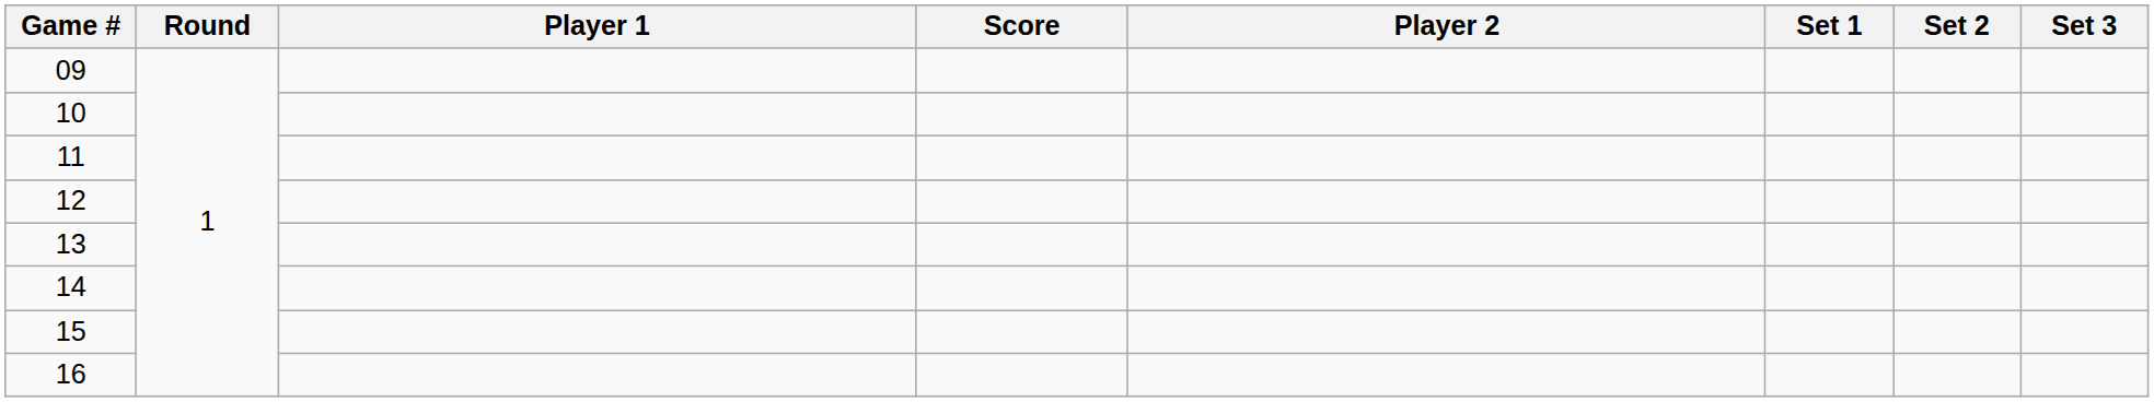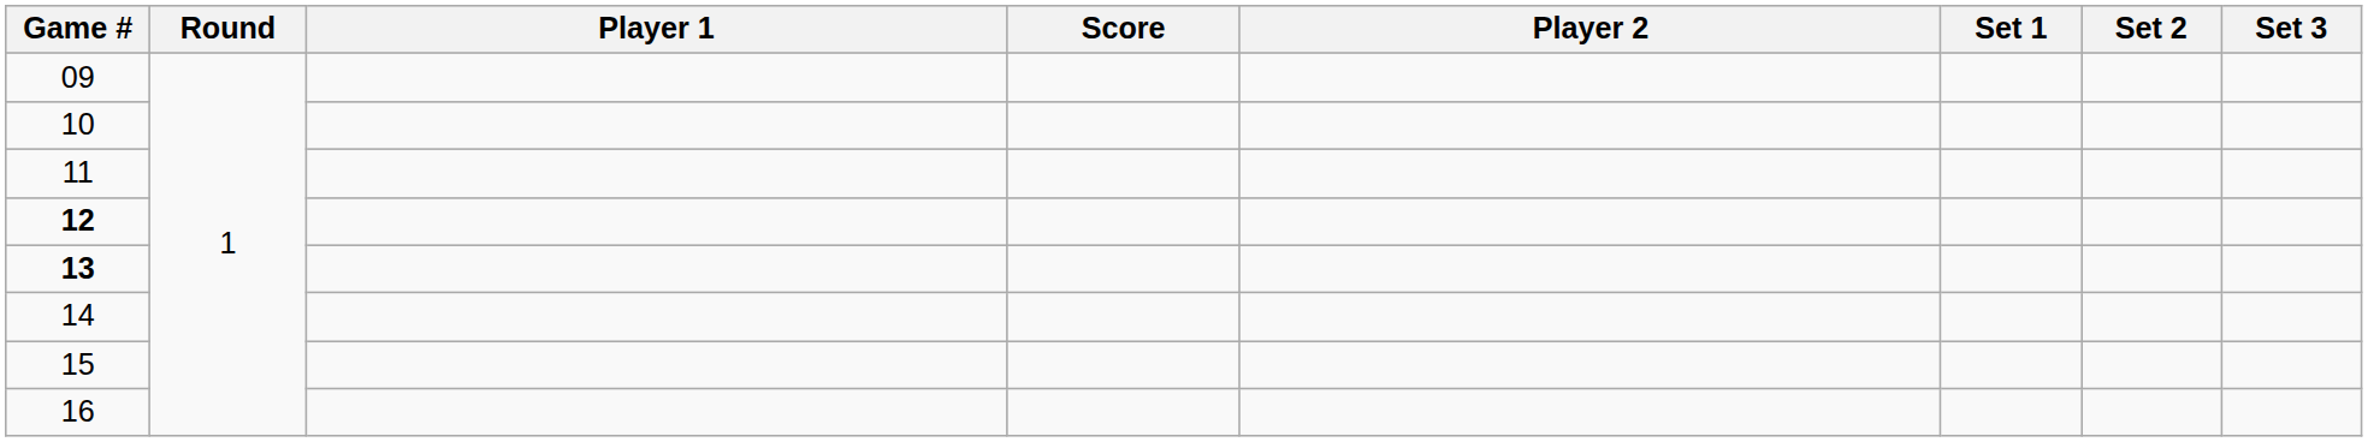12 | Game #: normal -> bold
13 | Game #: normal -> bold
